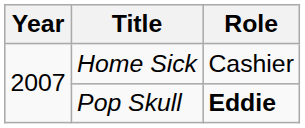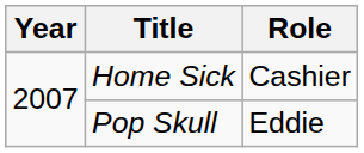Pop Skull | Role: bold -> normal
